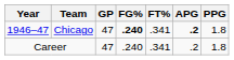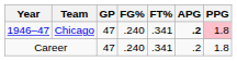1946–47 | FG%: bold -> normal
1946–47 | PPG: no background -> pink background
